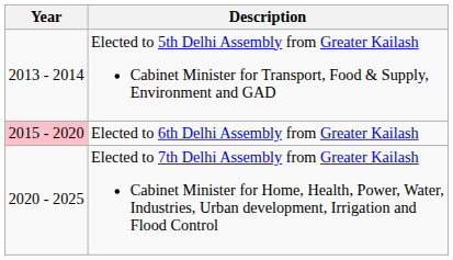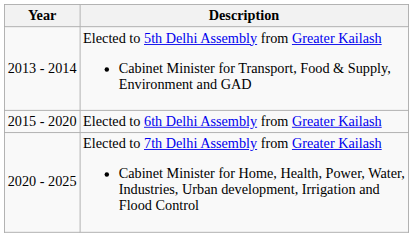Elected to 6th Delhi Assembly from Greater Kailash | Year: pink background -> no background
